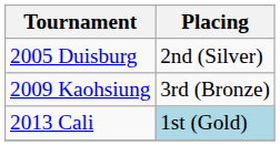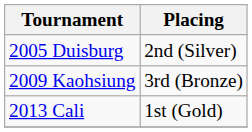2013 Cali | Placing: lightblue background -> no background
